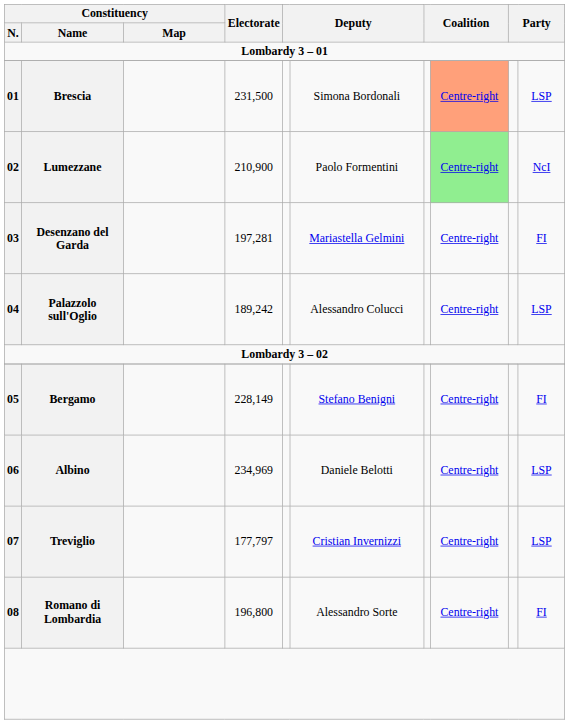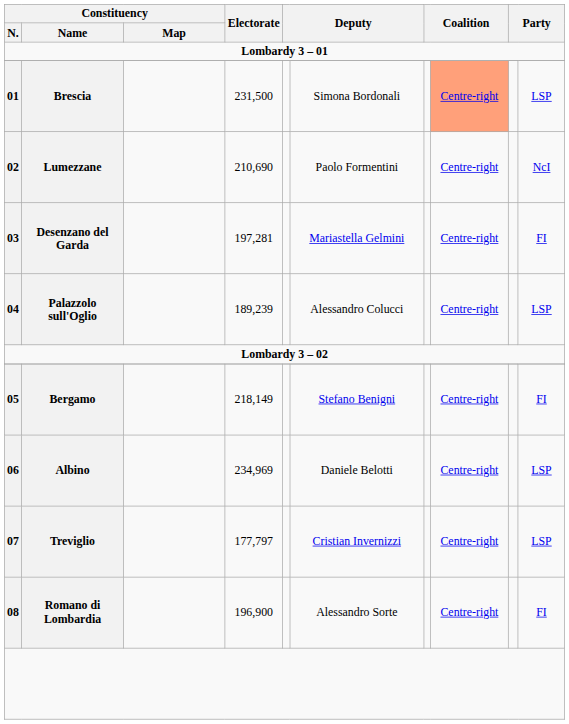Lumezzane | Electorate: 210,900 -> 210,690
Lumezzane | column 8: lightgreen background -> no background
Palazzolo sull'Oglio | Electorate: 189,242 -> 189,239
Bergamo | Electorate: 228,149 -> 218,149
Romano di Lombardia | Electorate: 196,800 -> 196,900
